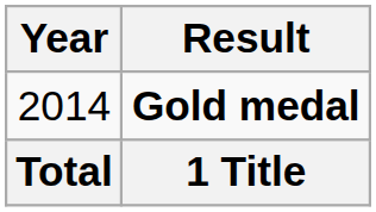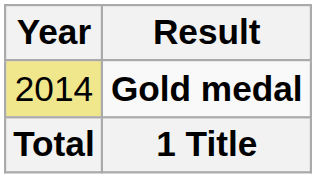Gold medal | Year: no background -> khaki background
